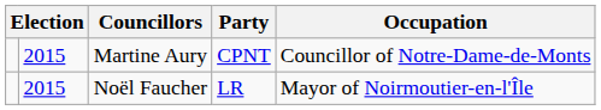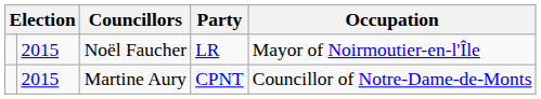rows swapped: Martine Aury <-> Noël Faucher
